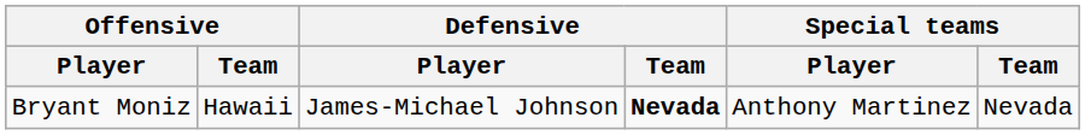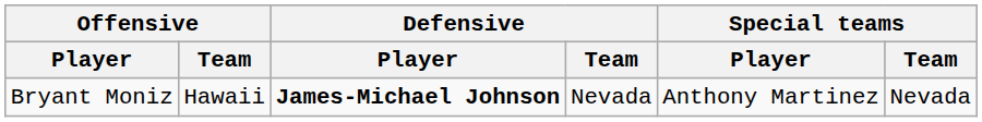Bryant Moniz | Defensive / Player: normal -> bold
Bryant Moniz | Defensive / Team: bold -> normal
